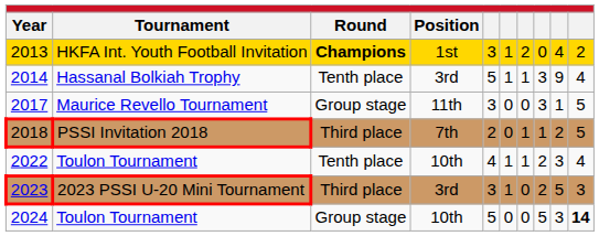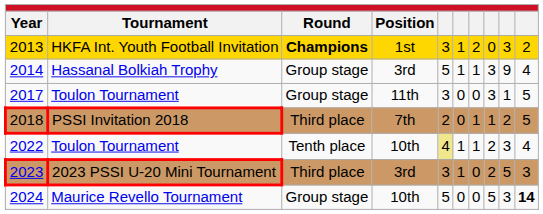2013 | column 9: 4 -> 3
2014 | Round: Tenth place -> Group stage
2017 | Tournament: Maurice Revello Tournament -> Toulon Tournament
2022 | column 5: no background -> khaki background
2024 | Tournament: Toulon Tournament -> Maurice Revello Tournament
